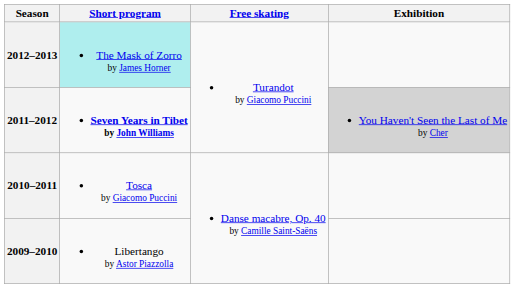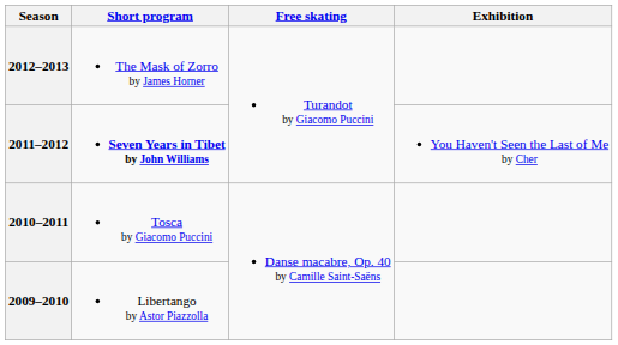2012–2013 | Short program: paleturquoise background -> no background
2011–2012 | Exhibition: lightgrey background -> no background
